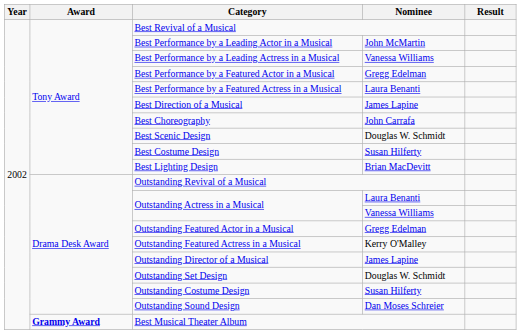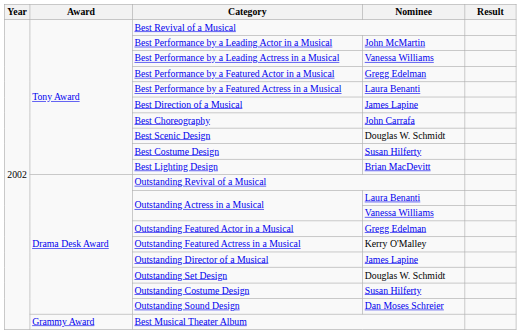Best Musical Theater Album | Award: bold -> normal
